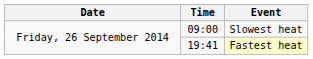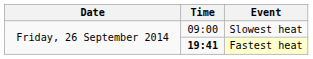Fastest heat | Time: normal -> bold
